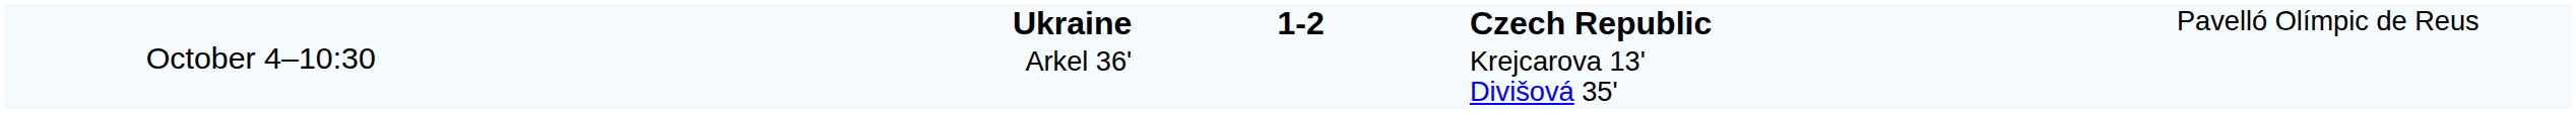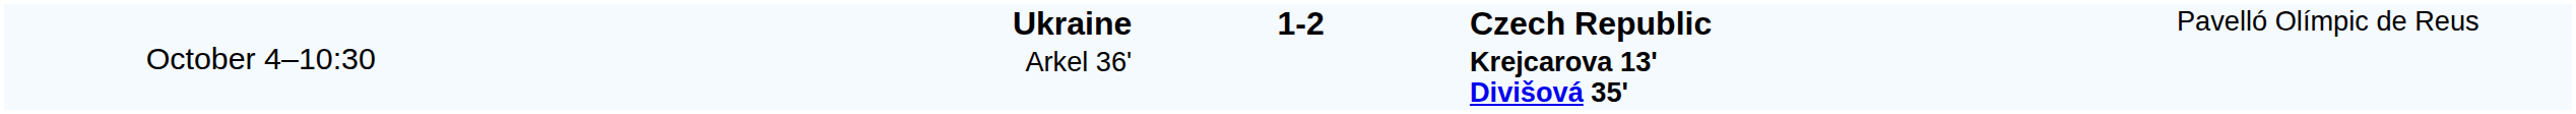Arkel 36' | column 4: normal -> bold
